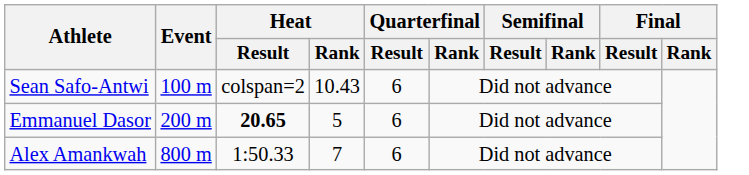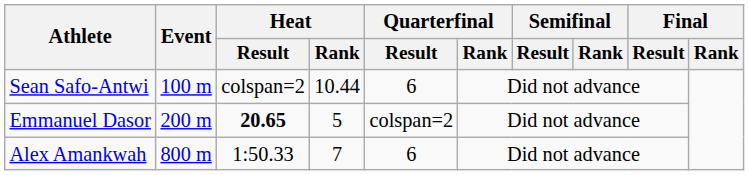Sean Safo-Antwi | Heat / Rank: 10.43 -> 10.44
Emmanuel Dasor | Quarterfinal / Result: 6 -> colspan=2
